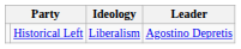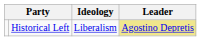Historical Left | Leader: no background -> khaki background
